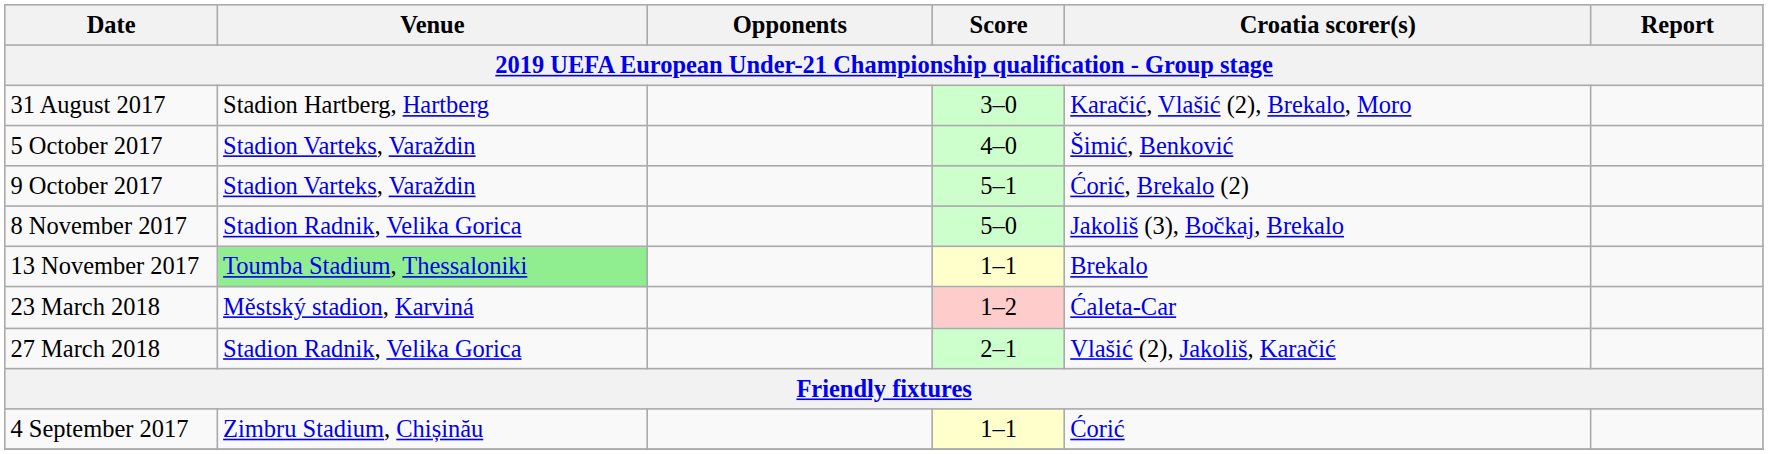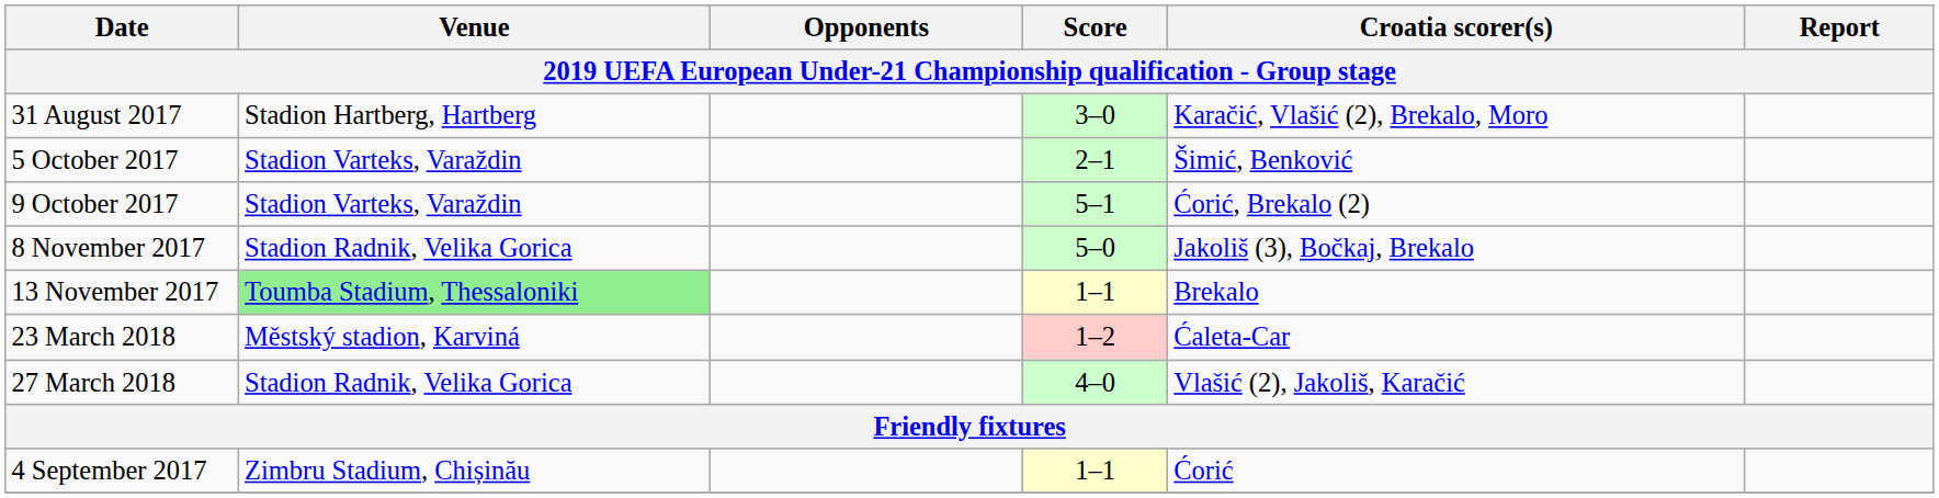5 October 2017 | Score: 4–0 -> 2–1
27 March 2018 | Score: 2–1 -> 4–0
